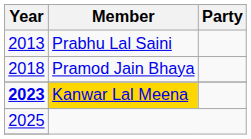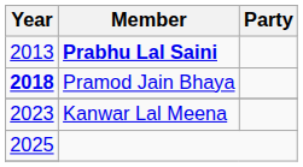Prabhu Lal Saini | Member: normal -> bold
Pramod Jain Bhaya | Year: normal -> bold
Kanwar Lal Meena | Year: bold -> normal
Kanwar Lal Meena | Member: gold background -> no background
